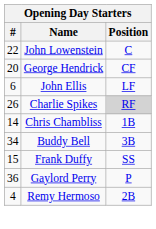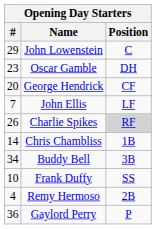John Lowenstein | #: 22 -> 29
+ row: 23 | Oscar Gamble | DH
John Ellis | #: 6 -> 7
Frank Duffy | #: 15 -> 10
rows swapped: Remy Hermoso <-> Gaylord Perry
